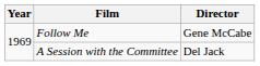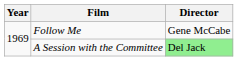A Session with the Committee | Director: no background -> lightgreen background
